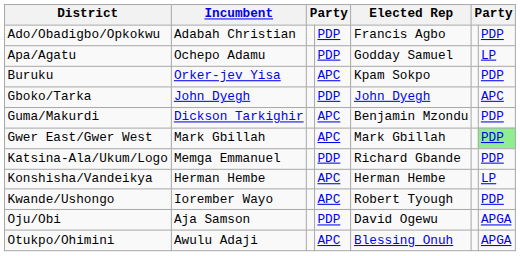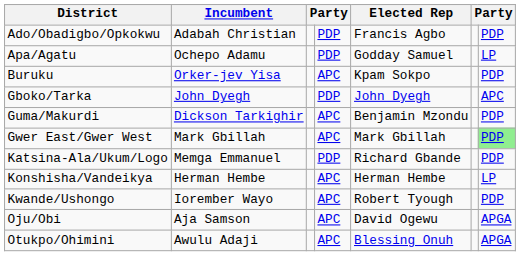Oju/Obi | column 4: PDP -> APC
